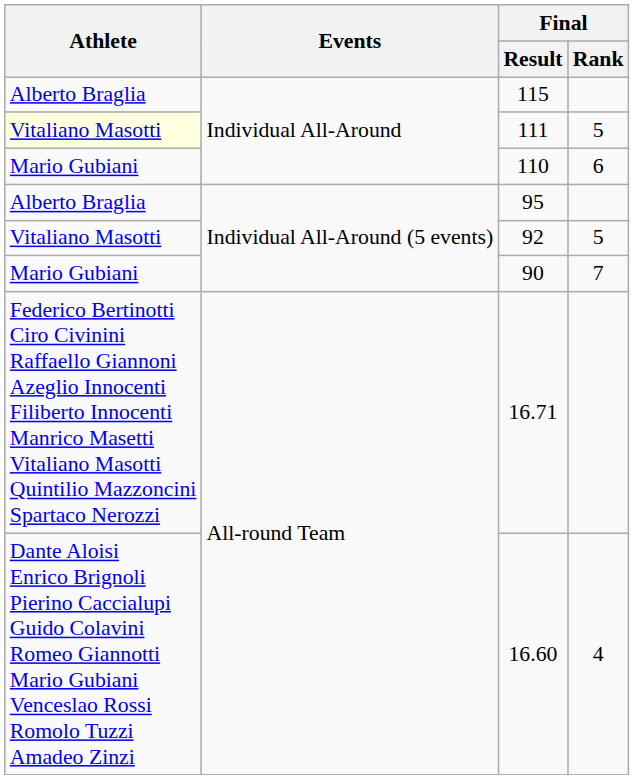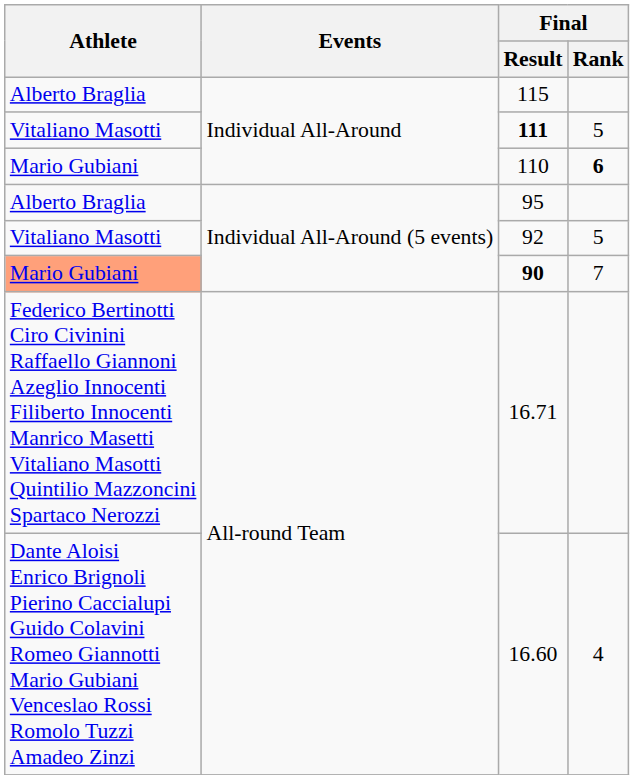row 4 | Athlete: lightyellow background -> no background
row 4 | Final / Result: normal -> bold
row 5 | Final / Rank: normal -> bold
row 8 | Athlete: no background -> lightsalmon background
row 8 | Final / Result: normal -> bold
